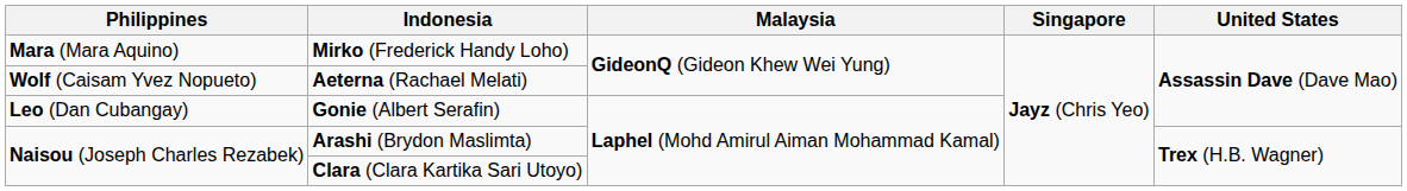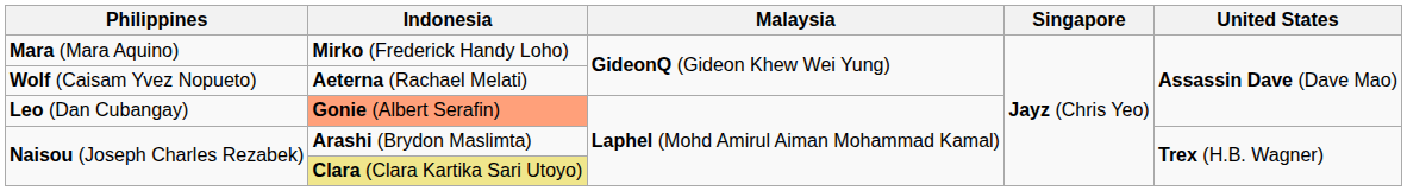Gonie (Albert Serafin) | Indonesia: no background -> lightsalmon background
Clara (Clara Kartika Sari Utoyo) | Indonesia: no background -> khaki background
